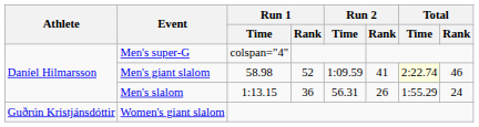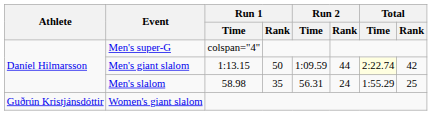Men's giant slalom | Run 1 / Time: 58.98 -> 1:13.15
Men's giant slalom | Run 1 / Rank: 52 -> 50
Men's giant slalom | Run 2 / Rank: 41 -> 44
Men's giant slalom | Total / Rank: 46 -> 42
Men's slalom | Run 1 / Time: 1:13.15 -> 58.98
Men's slalom | Run 1 / Rank: 36 -> 35
Men's slalom | Run 2 / Rank: 26 -> 24
Men's slalom | Total / Rank: 24 -> 25
